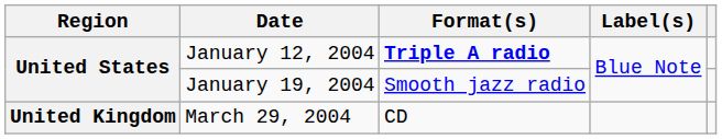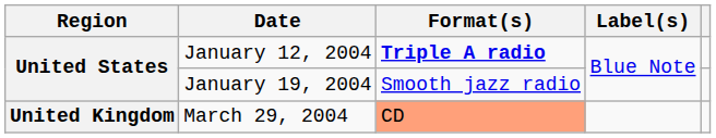March 29, 2004 | Format(s): no background -> lightsalmon background
